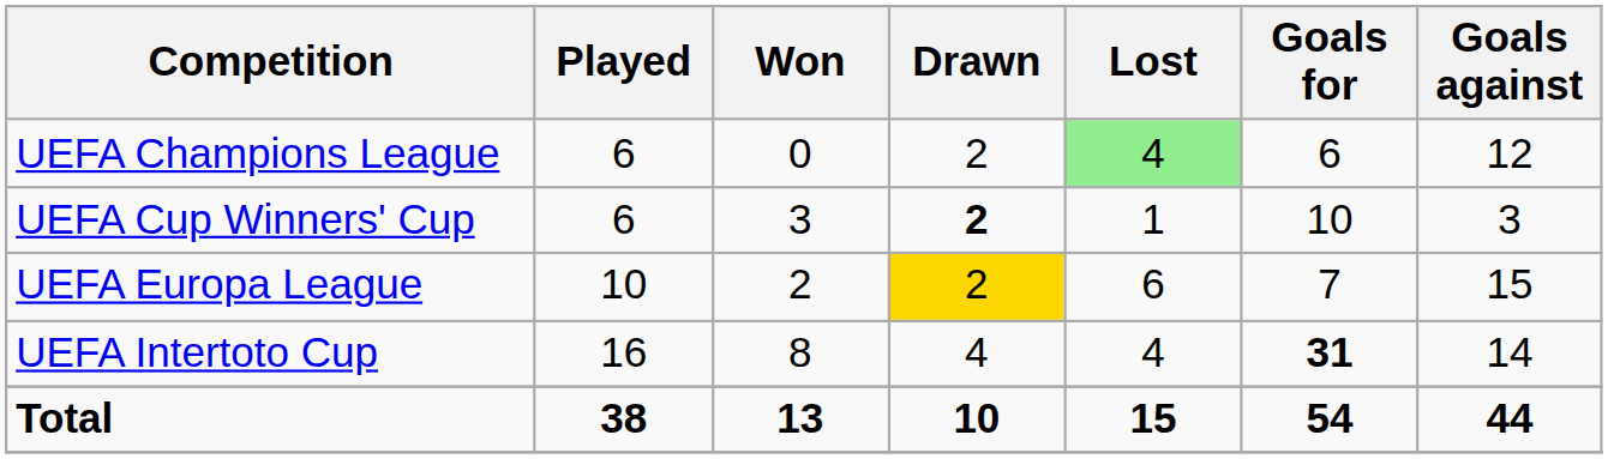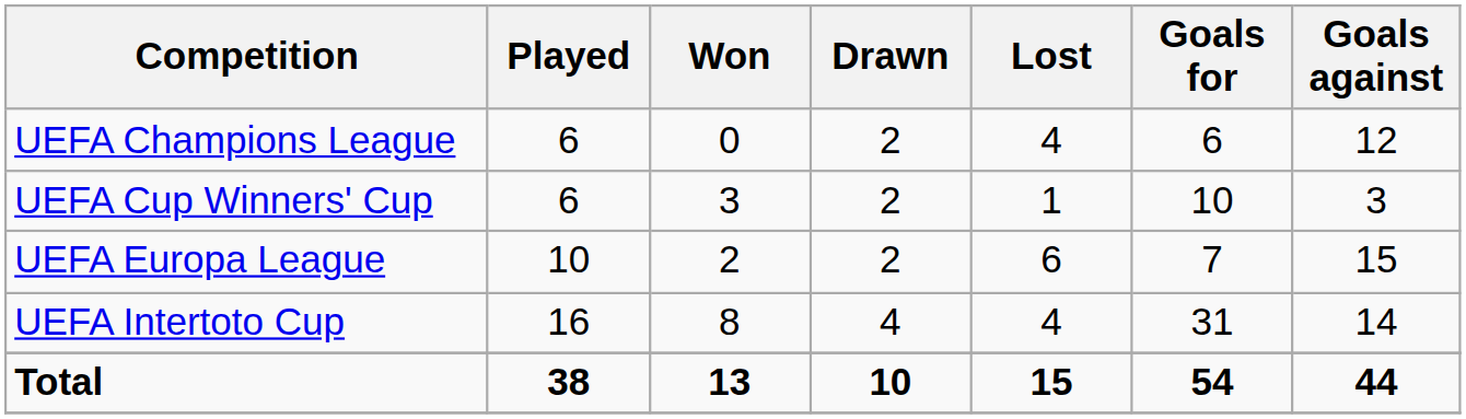UEFA Champions League | Lost: lightgreen background -> no background
UEFA Cup Winners' Cup | Drawn: bold -> normal
UEFA Europa League | Drawn: gold background -> no background
UEFA Intertoto Cup | Goals for: bold -> normal
